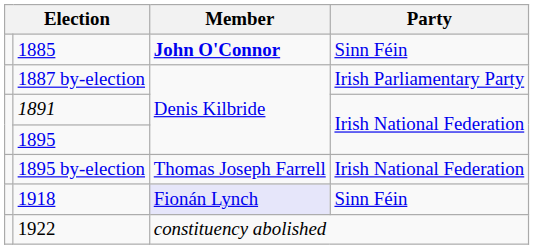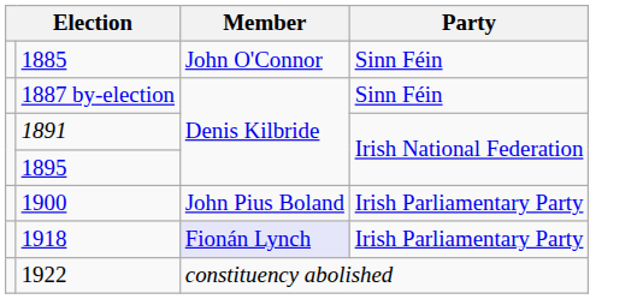1885 | Member: bold -> normal
1887 by-election | Party: Irish Parliamentary Party -> Sinn Féin
- row: 1895 by-election | Thomas Joseph Farrell | Irish National Federation
+ row: 1900 | John Pius Boland | Irish Parliamentary Party
1918 | Party: Sinn Féin -> Irish Parliamentary Party
